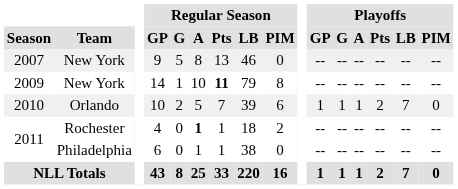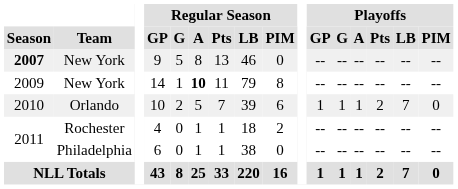9 | Season: normal -> bold
14 | Regular Season / A: normal -> bold
14 | Regular Season / Pts: bold -> normal
4 | Regular Season / A: bold -> normal
